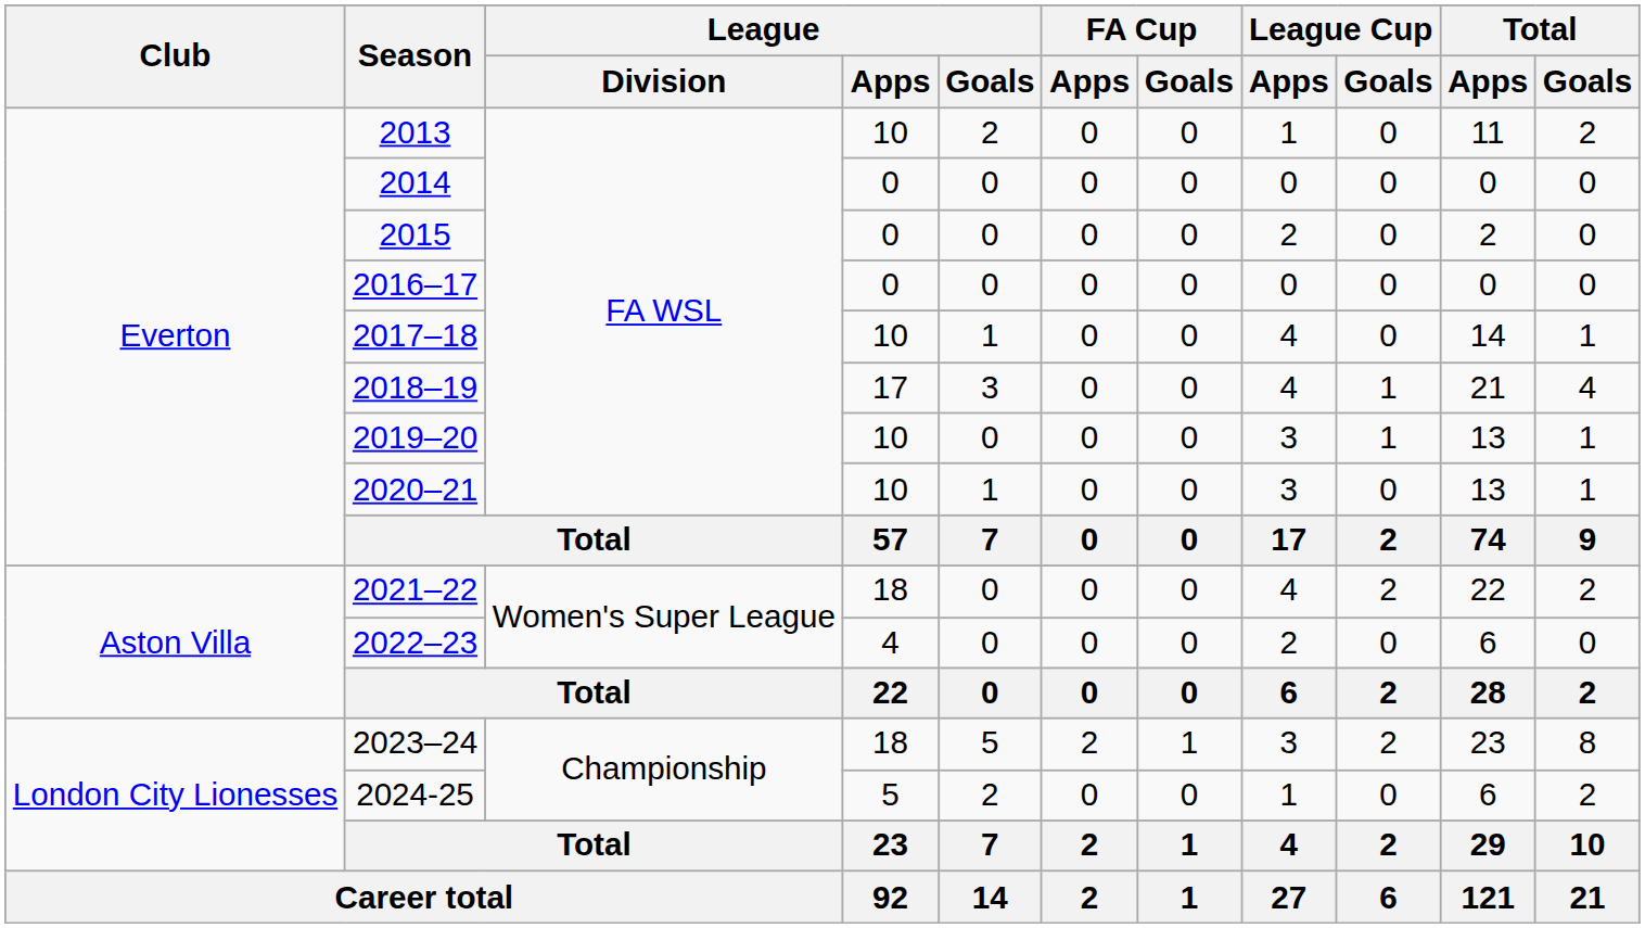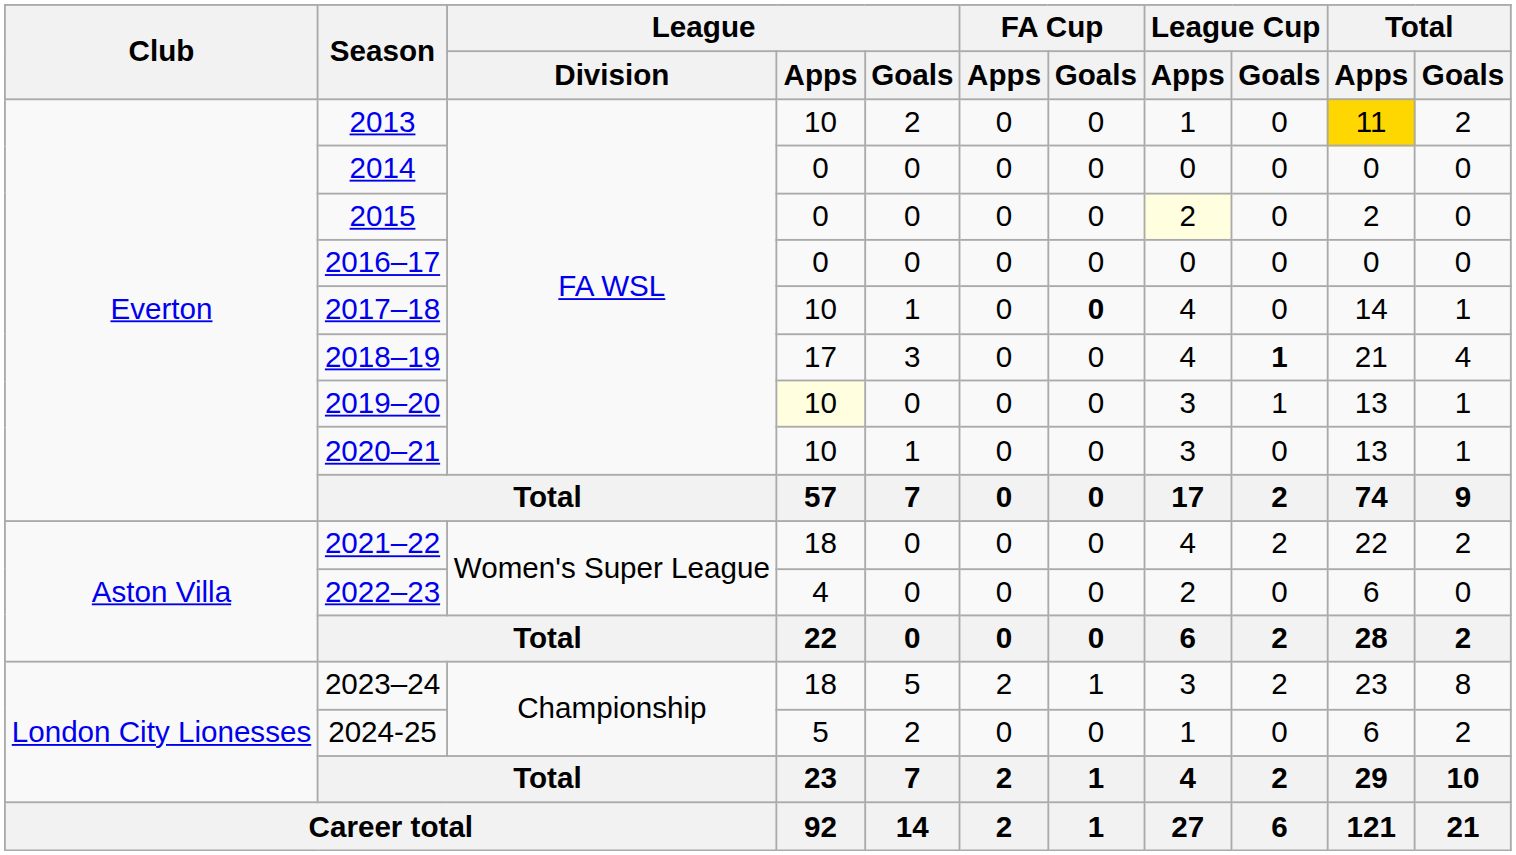2013 | Total / Apps: no background -> gold background
2015 | League Cup / Apps: no background -> lightyellow background
2017–18 | FA Cup / Goals: normal -> bold
2018–19 | League Cup / Goals: normal -> bold
2019–20 | League / Apps: no background -> lightyellow background
